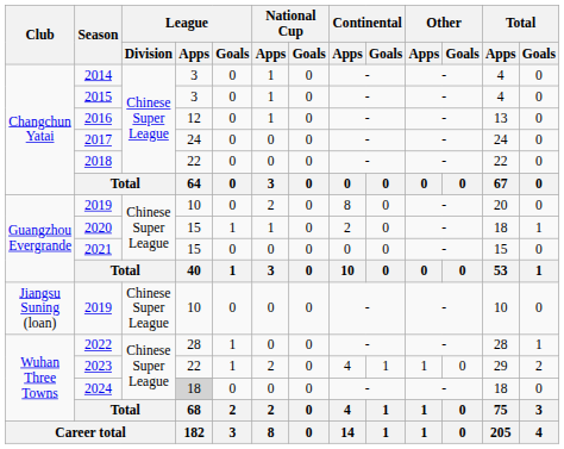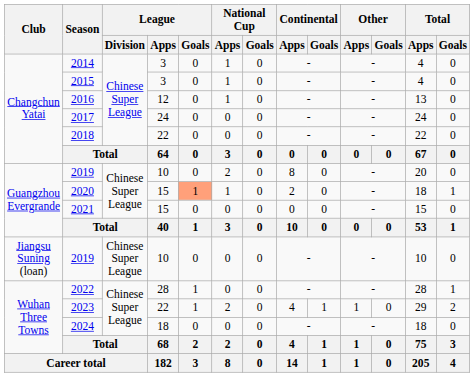2020 | League / Goals: no background -> lightsalmon background
2024 | League / Apps: lightgrey background -> no background
